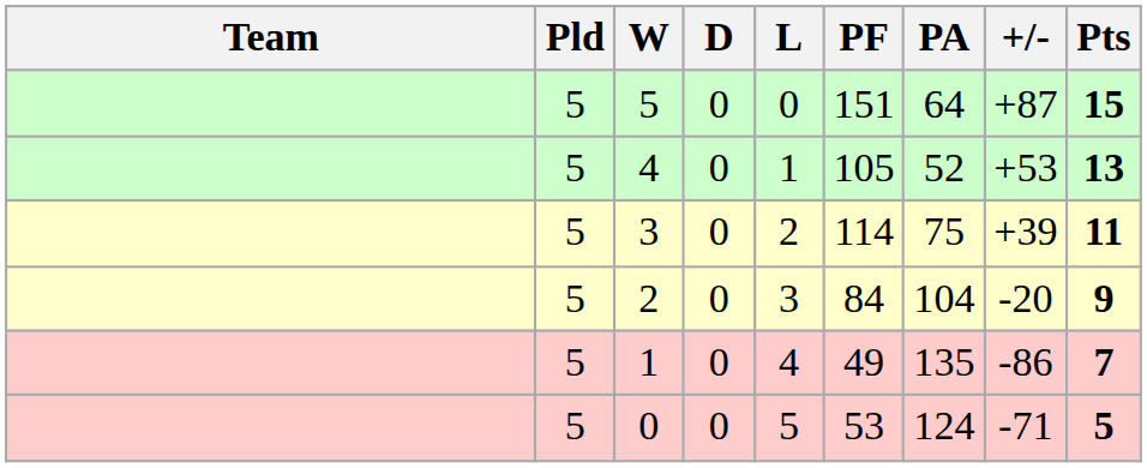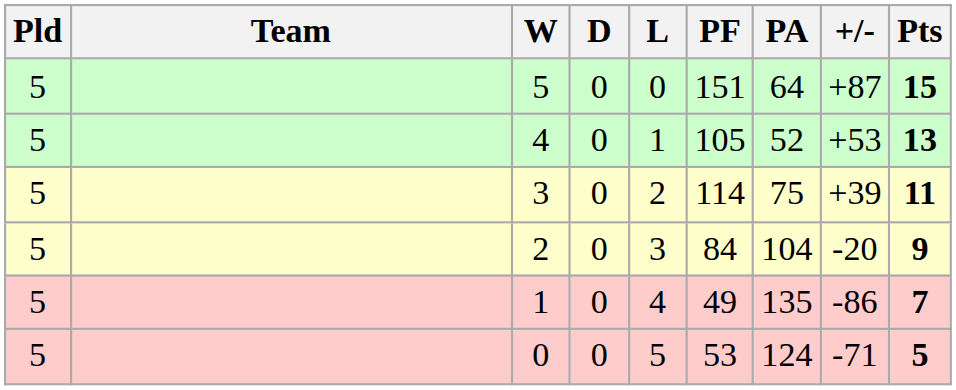columns swapped: Team <-> Pld
